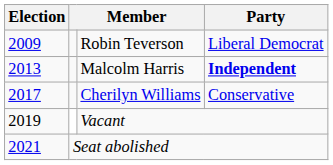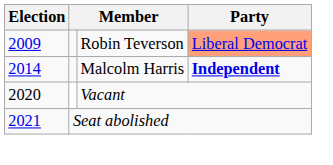Robin Teverson | Party: no background -> lightsalmon background
Malcolm Harris | Election: 2013 -> 2014
- row: 2017 | Cherilyn Williams | Conservative
Vacant | Election: 2019 -> 2020
